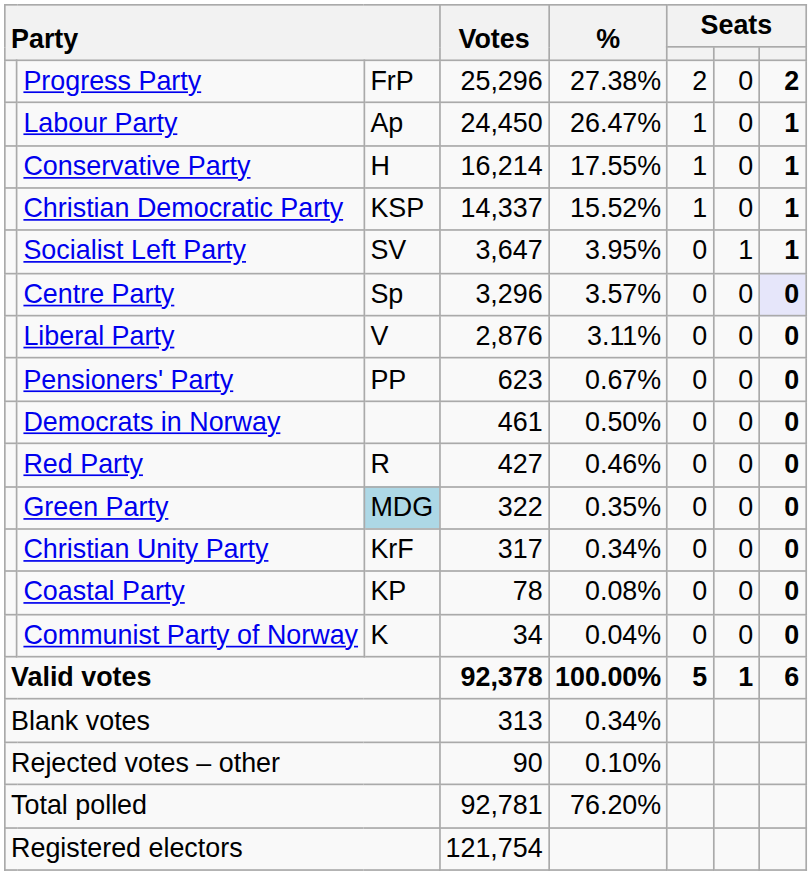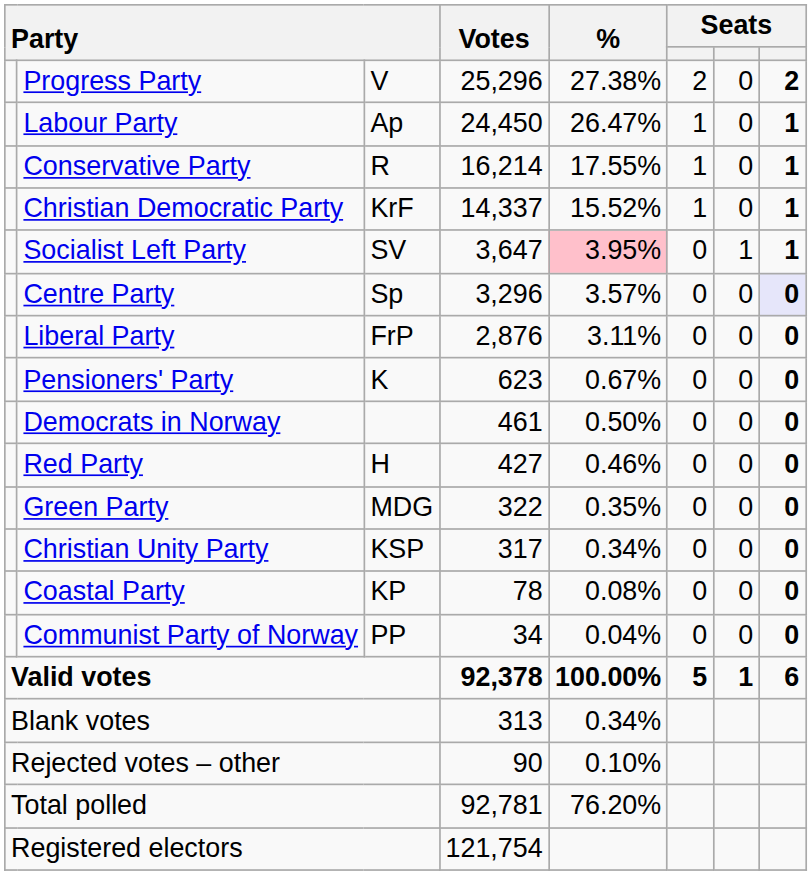Progress Party | column 3: FrP -> V
Conservative Party | column 3: H -> R
Christian Democratic Party | column 3: KSP -> KrF
Socialist Left Party | %: no background -> pink background
Liberal Party | column 3: V -> FrP
Pensioners' Party | column 3: PP -> K
Red Party | column 3: R -> H
Green Party | column 3: lightblue background -> no background
Christian Unity Party | column 3: KrF -> KSP
Communist Party of Norway | column 3: K -> PP
